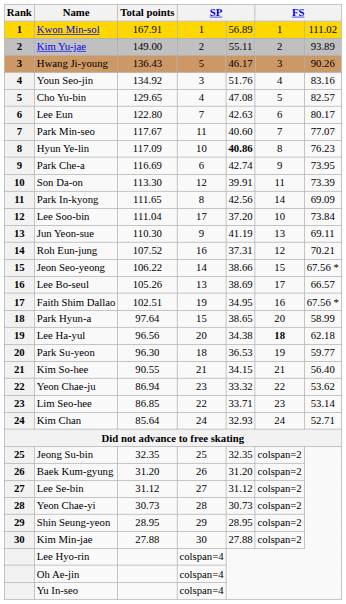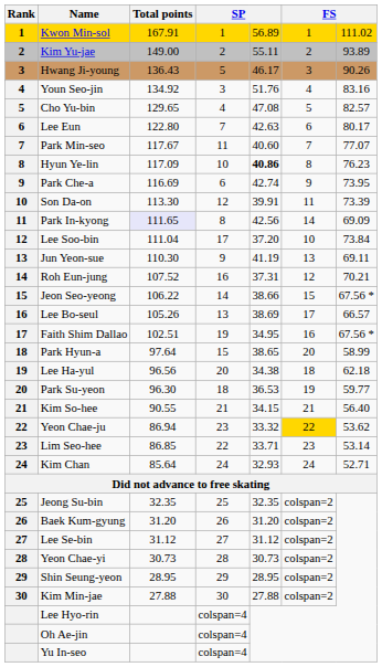Park In-kyong | Total points: no background -> lavender background
Lee Ha-yul | column 6: bold -> normal
Yeon Chae-ju | column 6: no background -> gold background
